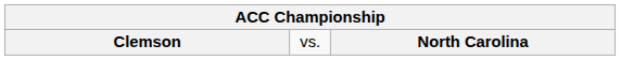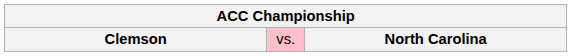Clemson | column 2: no background -> pink background
